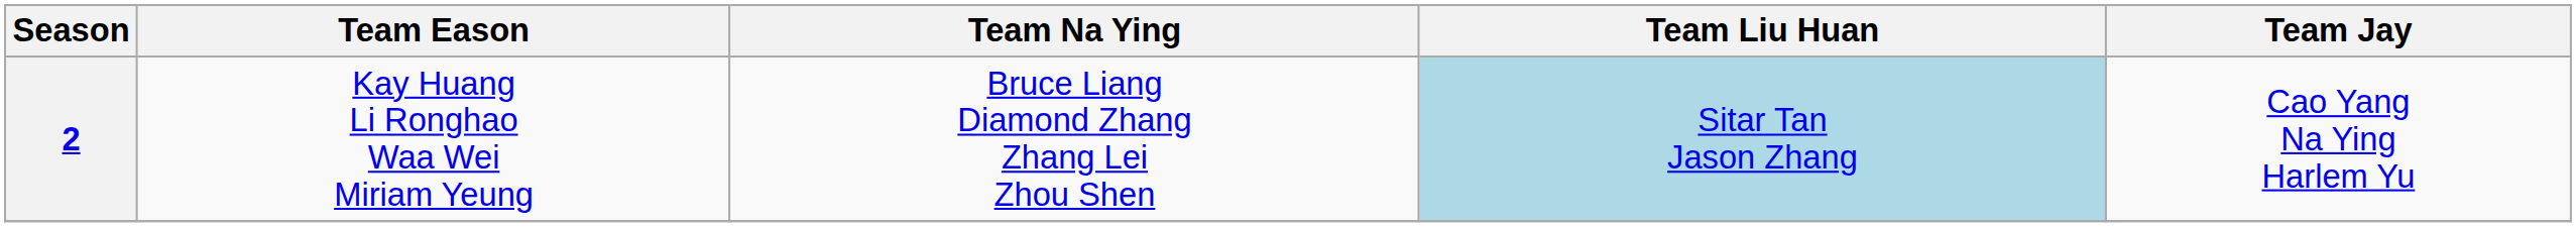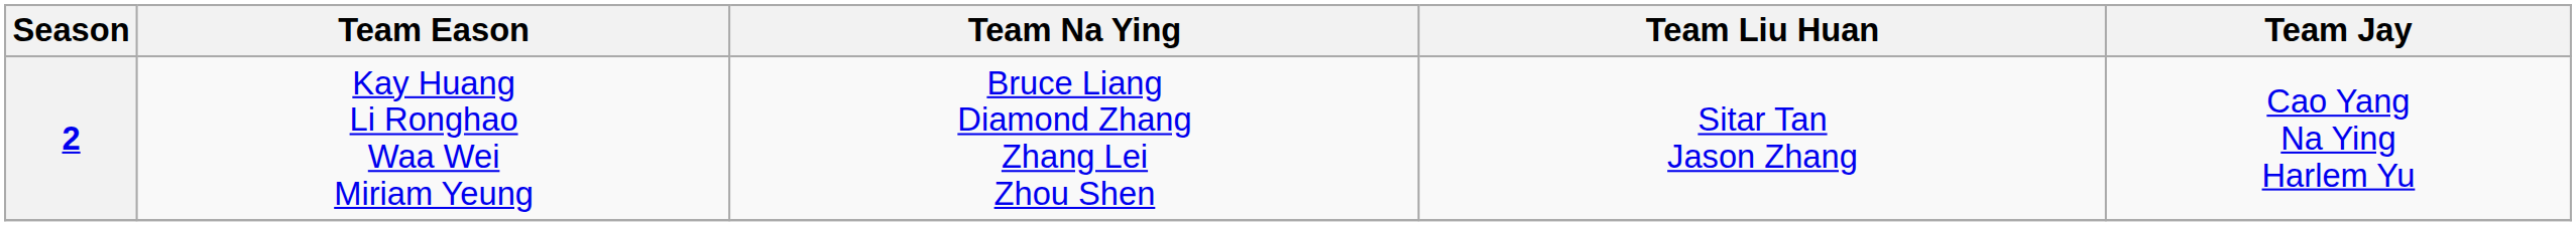2 | Team Liu Huan: lightblue background -> no background
